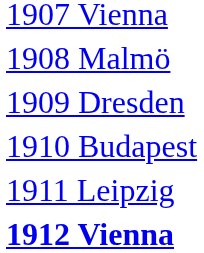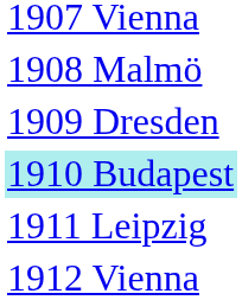1910 Budapest | column 1: no background -> paleturquoise background
1912 Vienna | column 1: bold -> normal
